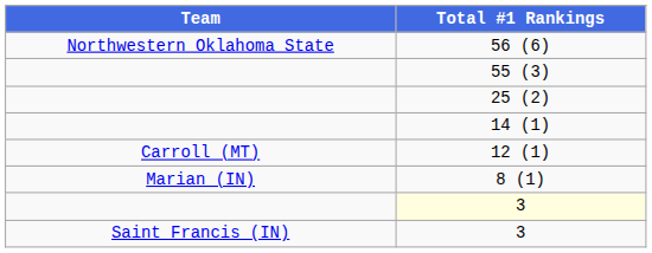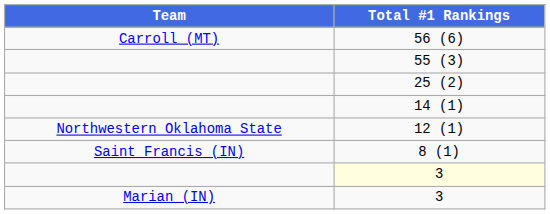row 2 | Team: Northwestern Oklahoma State -> Carroll (MT)
row 6 | Team: Carroll (MT) -> Northwestern Oklahoma State
row 7 | Team: Marian (IN) -> Saint Francis (IN)
row 9 | Team: Saint Francis (IN) -> Marian (IN)
